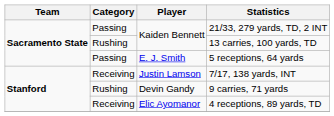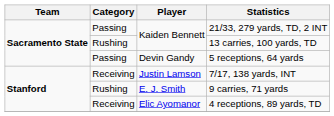5 receptions, 64 yards | Player: E. J. Smith -> Devin Gandy
9 carries, 71 yards | Player: Devin Gandy -> E. J. Smith
